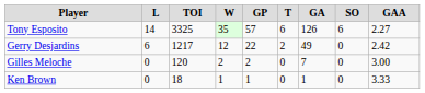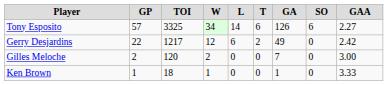columns swapped: GP <-> L
Tony Esposito | W: 35 -> 34
